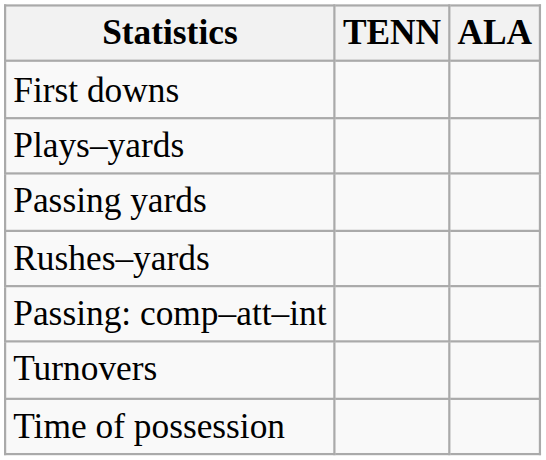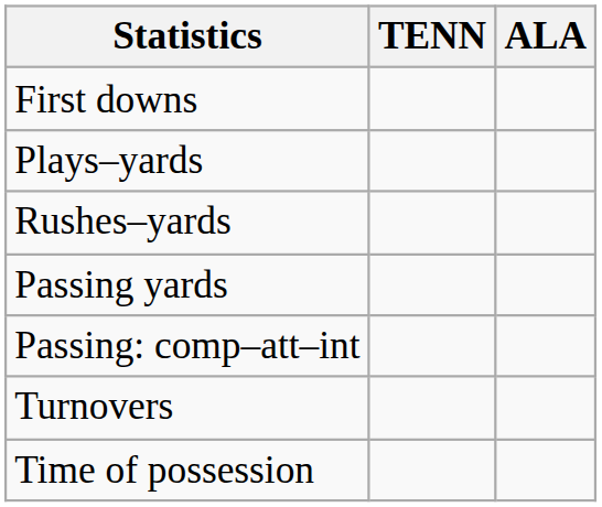rows swapped: Rushes–yards <-> Passing yards
